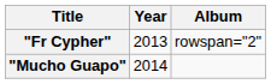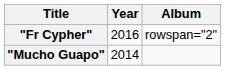"Fr Cypher" | Year: 2013 -> 2016
